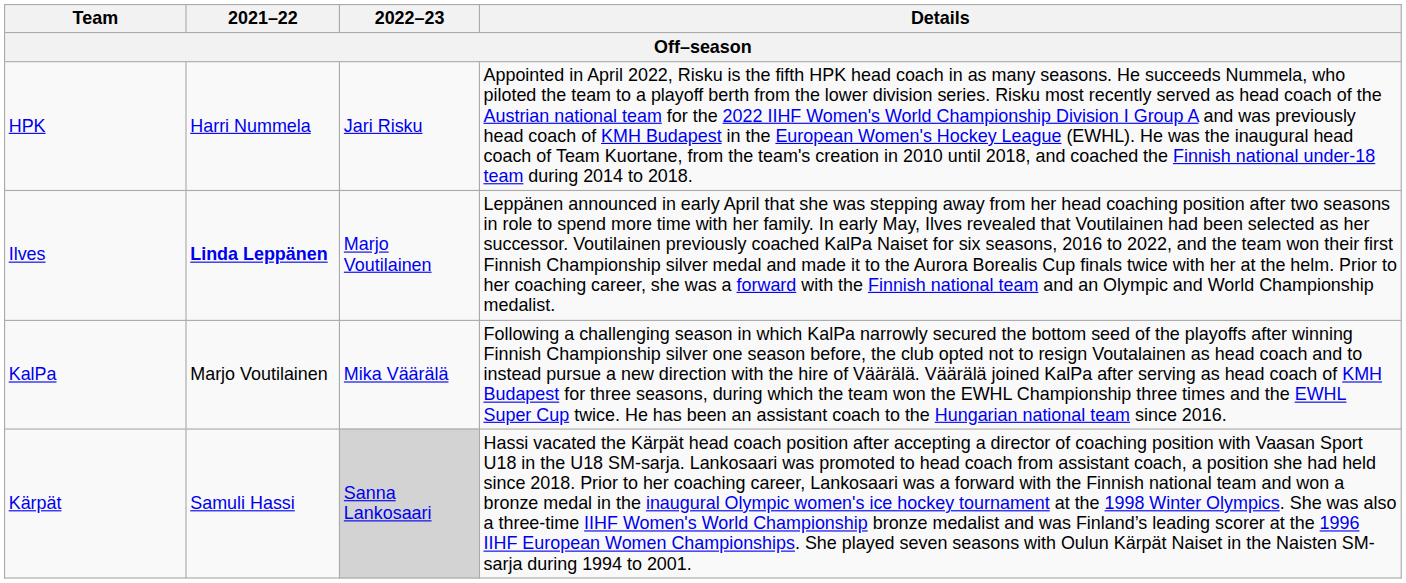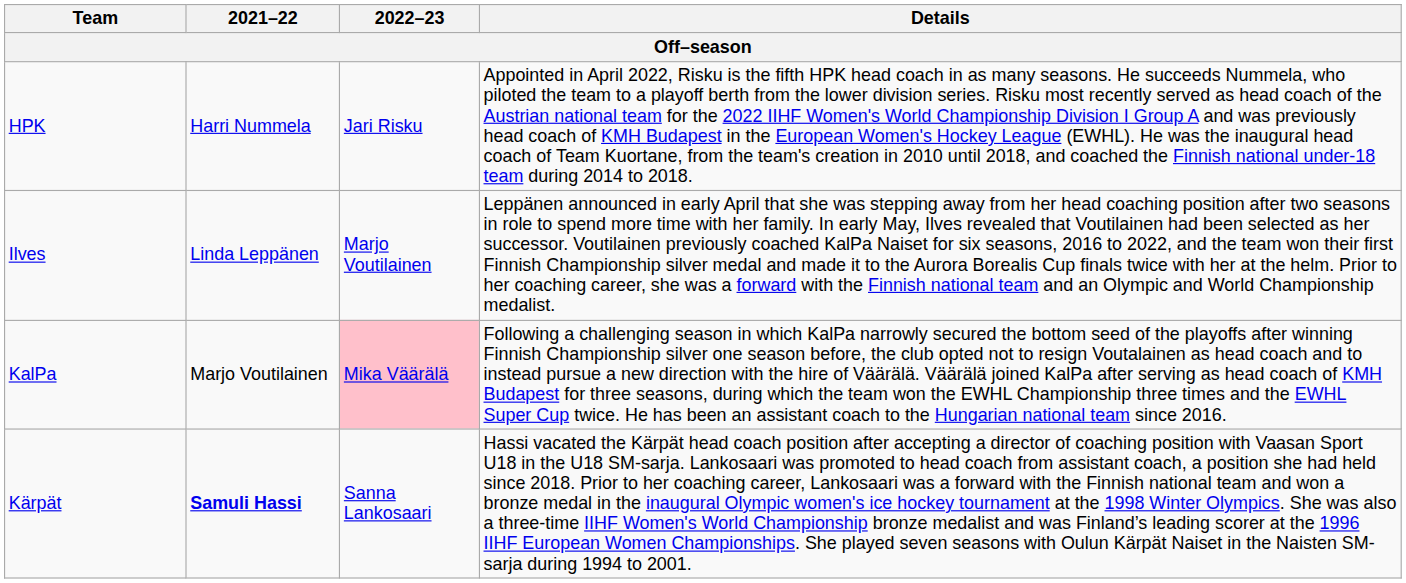Ilves | 2021–22: bold -> normal
KalPa | 2022–23: no background -> pink background
Kärpät | 2021–22: normal -> bold
Kärpät | 2022–23: lightgrey background -> no background
